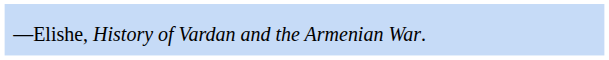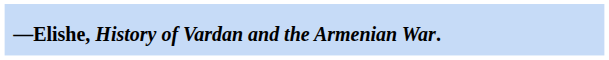row 1 | column 1: normal -> bold
